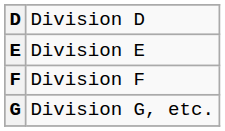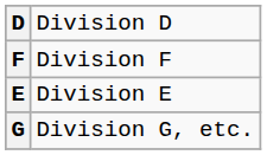rows swapped: E <-> F
